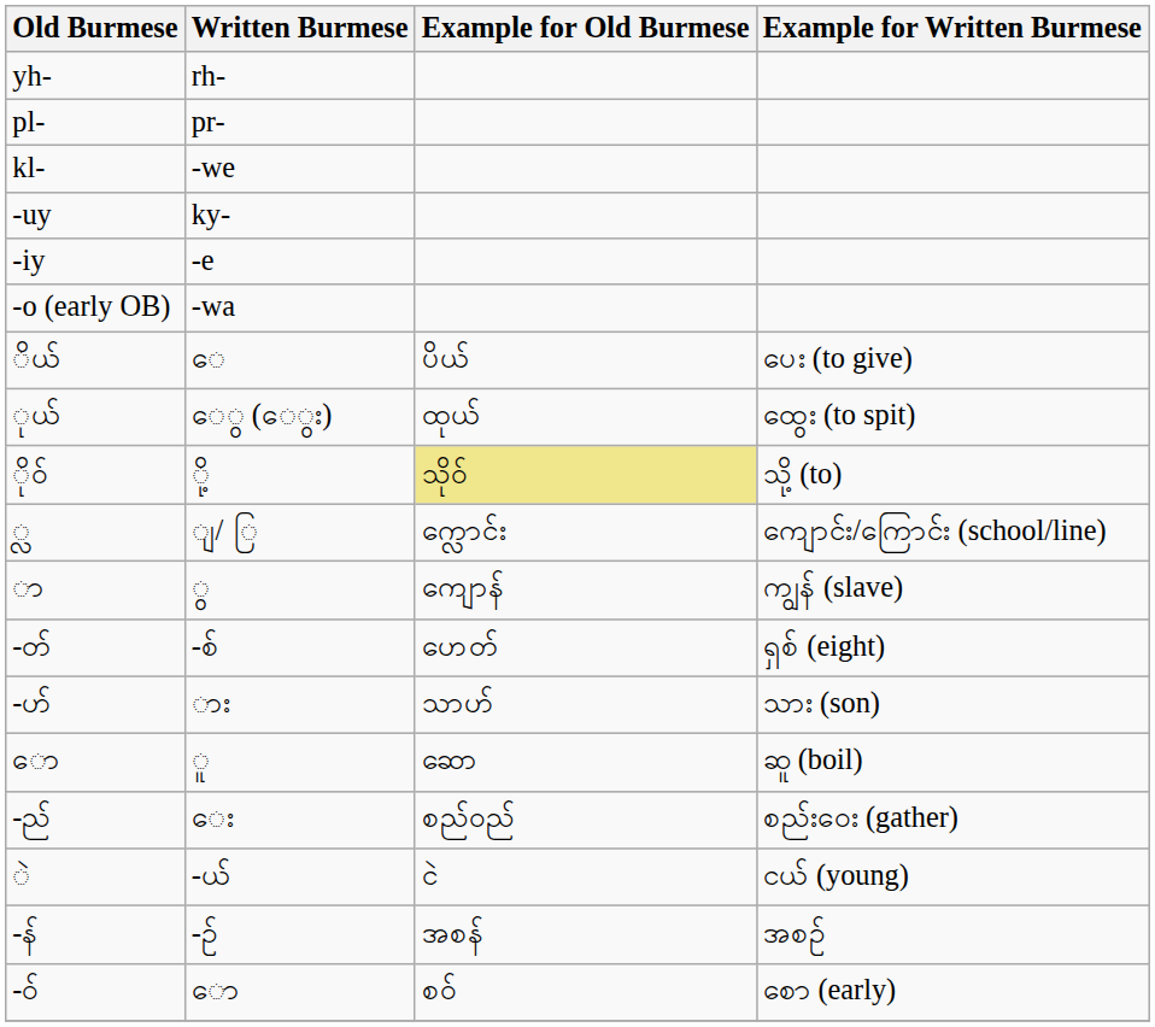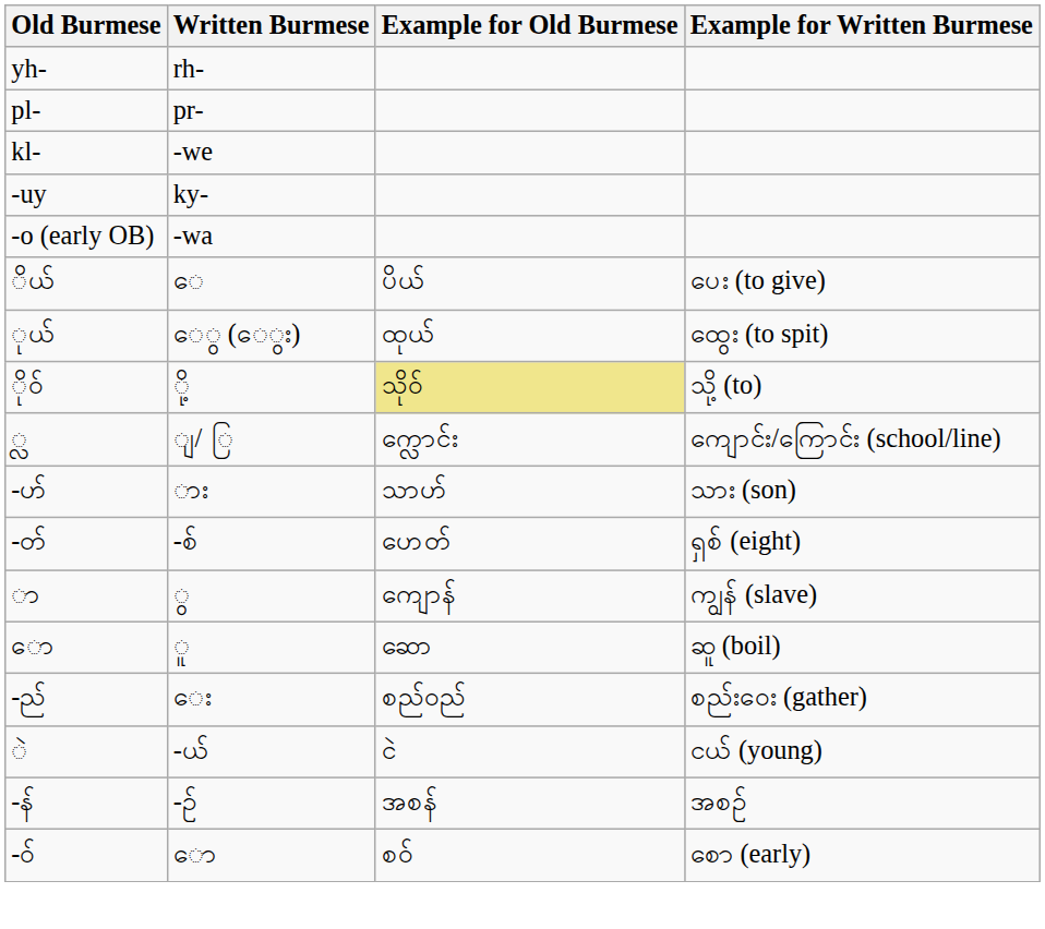- row: -iy | -e
rows swapped: -ဟ် <-> ာ
